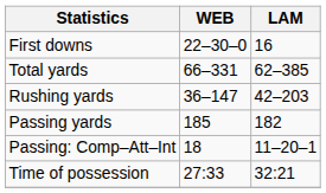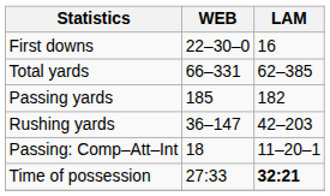rows swapped: Rushing yards <-> Passing yards
Time of possession | LAM: normal -> bold
